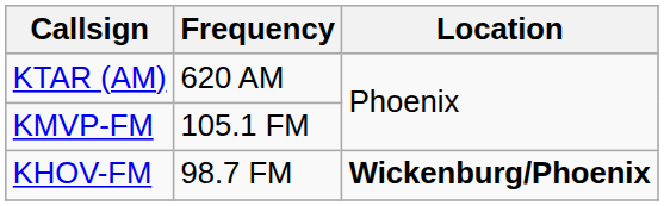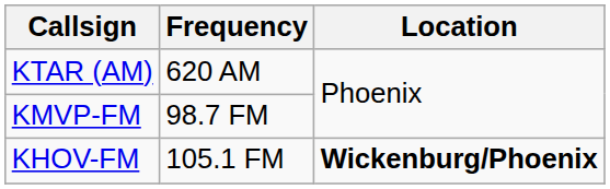KMVP-FM | Frequency: 105.1 FM -> 98.7 FM
KHOV-FM | Frequency: 98.7 FM -> 105.1 FM
